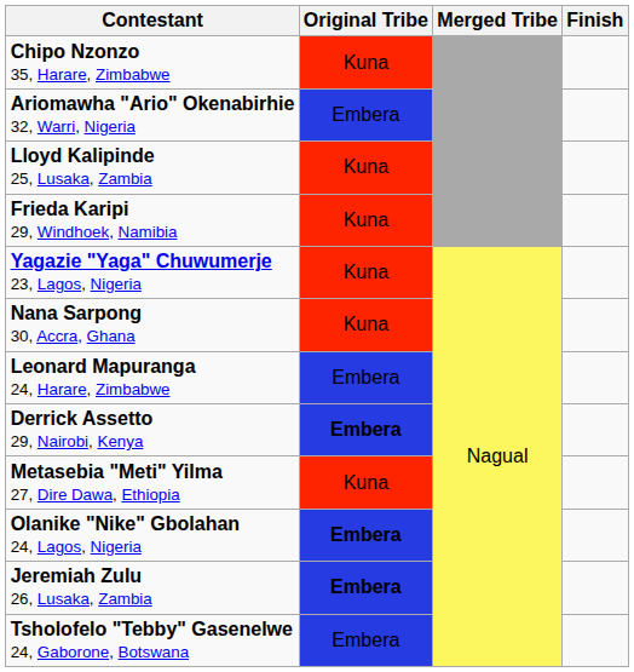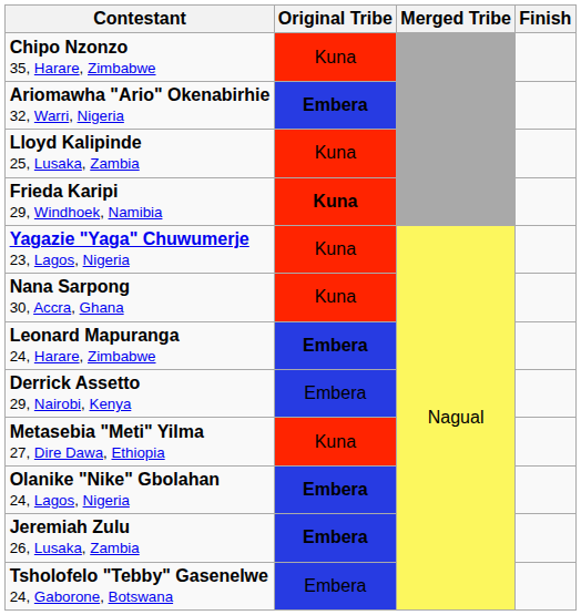Ariomawha "Ario" Okenabirhie 32, Warri, Nigeria | Original Tribe: normal -> bold
Frieda Karipi 29, Windhoek, Namibia | Original Tribe: normal -> bold
Leonard Mapuranga 24, Harare, Zimbabwe | Original Tribe: normal -> bold
Derrick Assetto 29, Nairobi, Kenya | Original Tribe: bold -> normal
